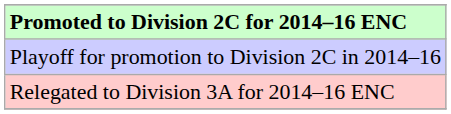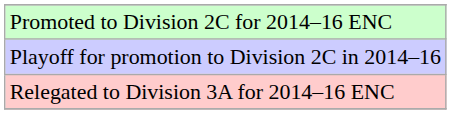row 1 | column 1: bold -> normal
